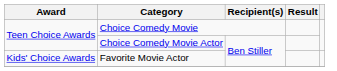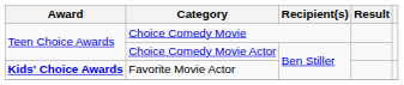Favorite Movie Actor | Award: normal -> bold
